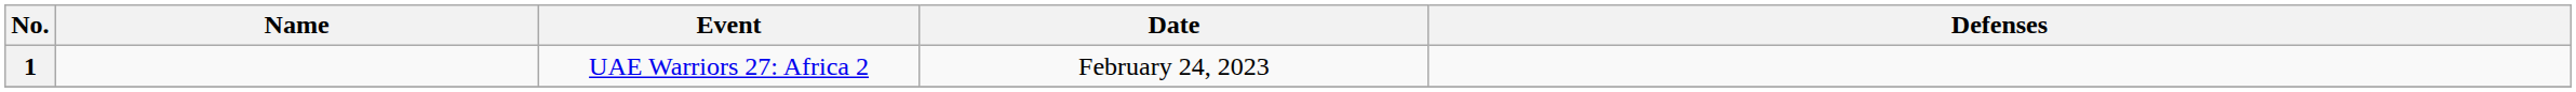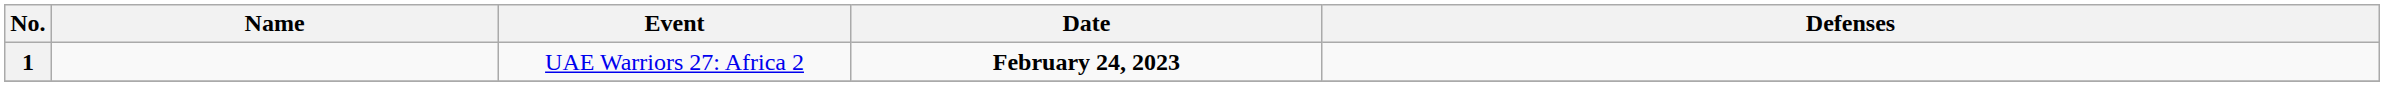1 | Date: normal -> bold
